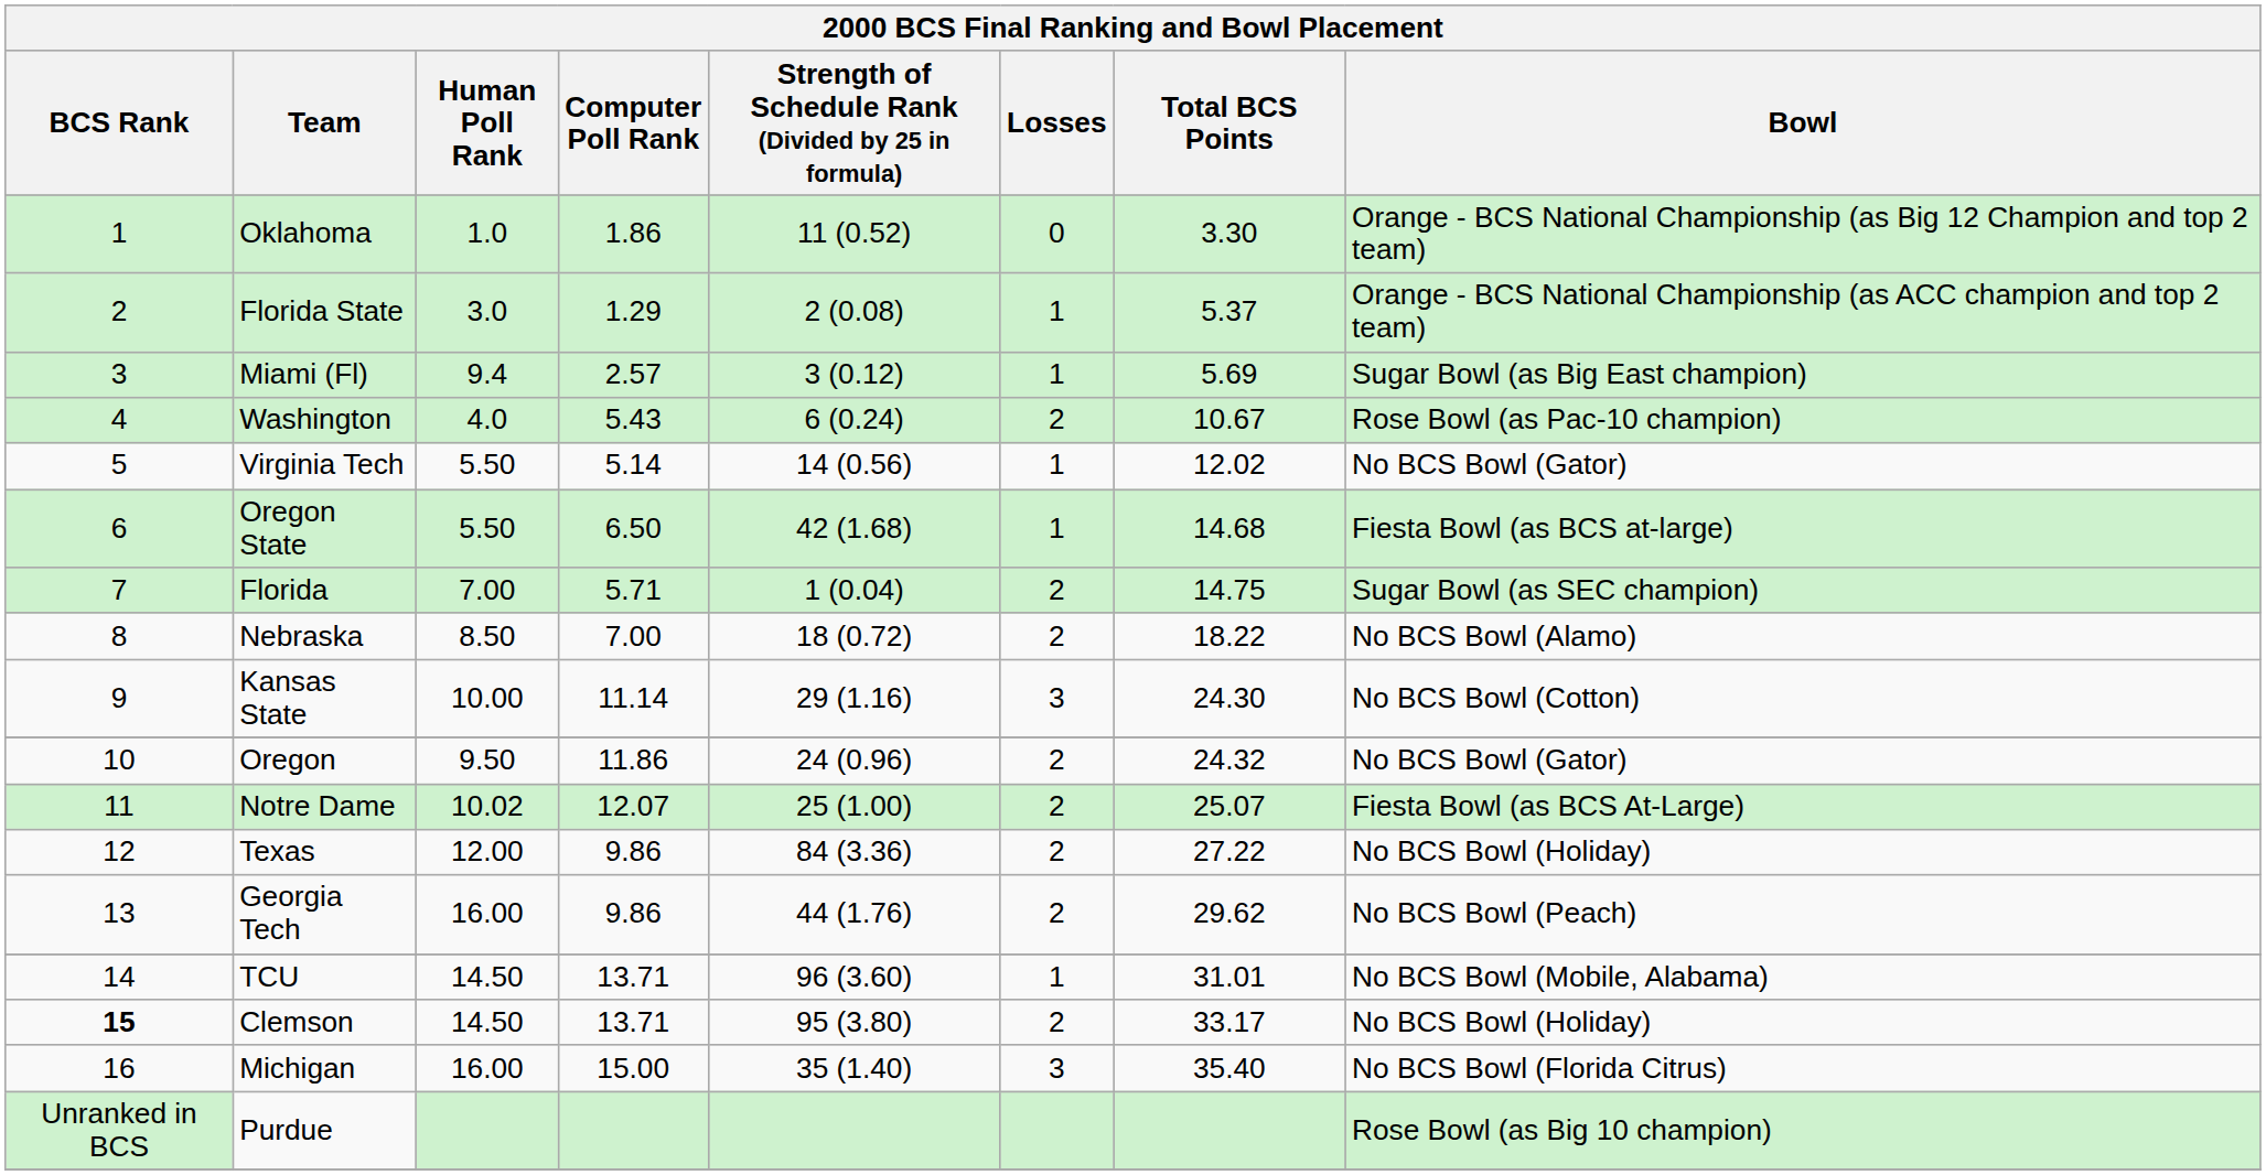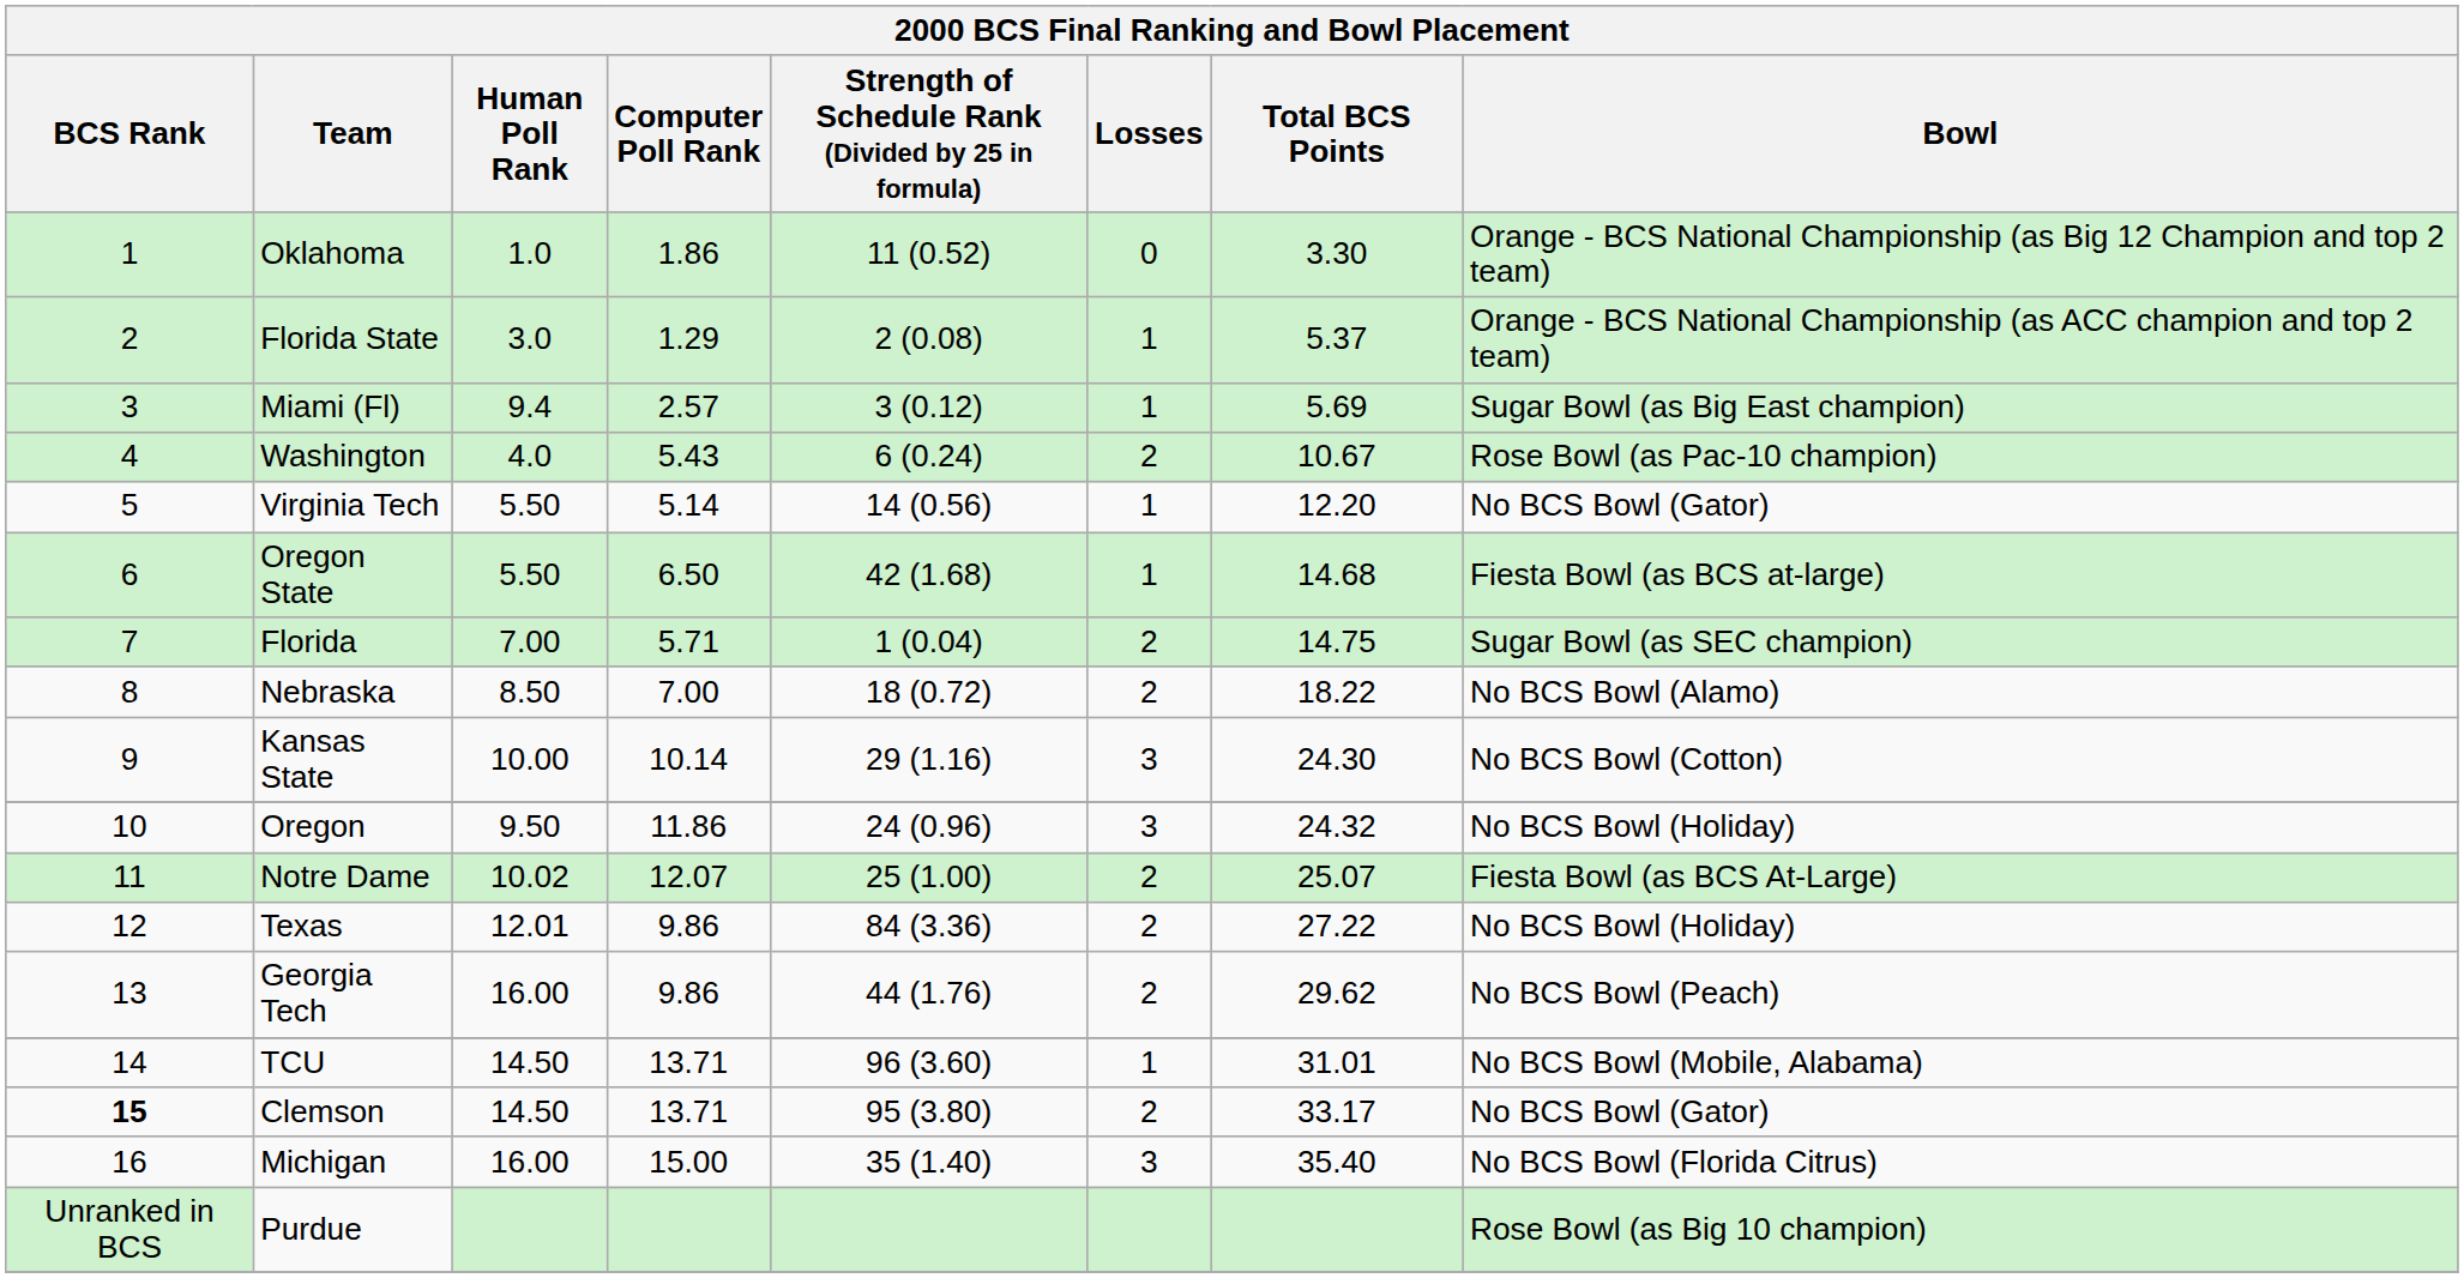Virginia Tech | Total BCS Points: 12.02 -> 12.20
Kansas State | Computer Poll Rank: 11.14 -> 10.14
Oregon | Losses: 2 -> 3
Oregon | Bowl: No BCS Bowl (Gator) -> No BCS Bowl (Holiday)
Texas | Human Poll Rank: 12.00 -> 12.01
Clemson | Bowl: No BCS Bowl (Holiday) -> No BCS Bowl (Gator)
